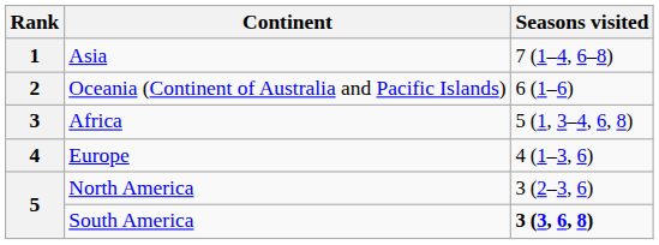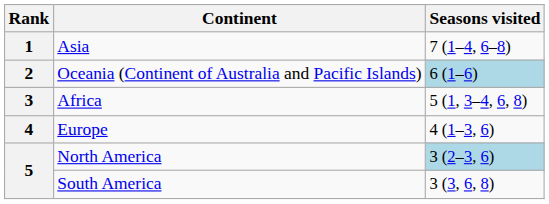Oceania (Continent of Australia and Pacific Islands) | Seasons visited: no background -> lightblue background
North America | Seasons visited: no background -> lightblue background
South America | Seasons visited: bold -> normal
